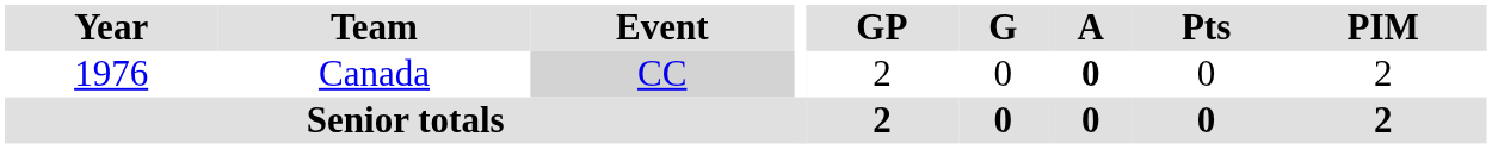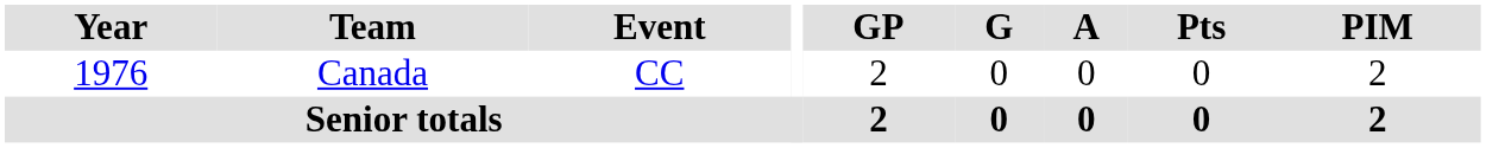Canada | Event: lightgrey background -> no background
Canada | A: bold -> normal
